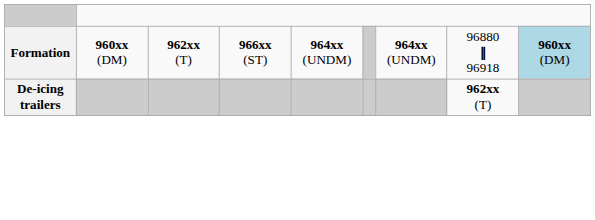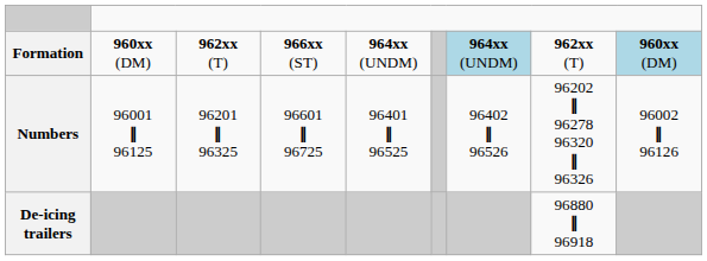Formation | column 7: no background -> lightblue background
Formation | column 8: 96880 ∥ 96918 -> 962xx (T)
+ row: Numbers | 96001 ∥ 96125 | 96201 ∥ 96325 | 96601 ∥ 96725 | 96401 ∥ 96525 | 96402 ∥ 96526 | 96202 ∥ 96278 96320 ∥ 96326 | 96002 ∥ 96126
De-icing trailers | column 8: 962xx (T) -> 96880 ∥ 96918
